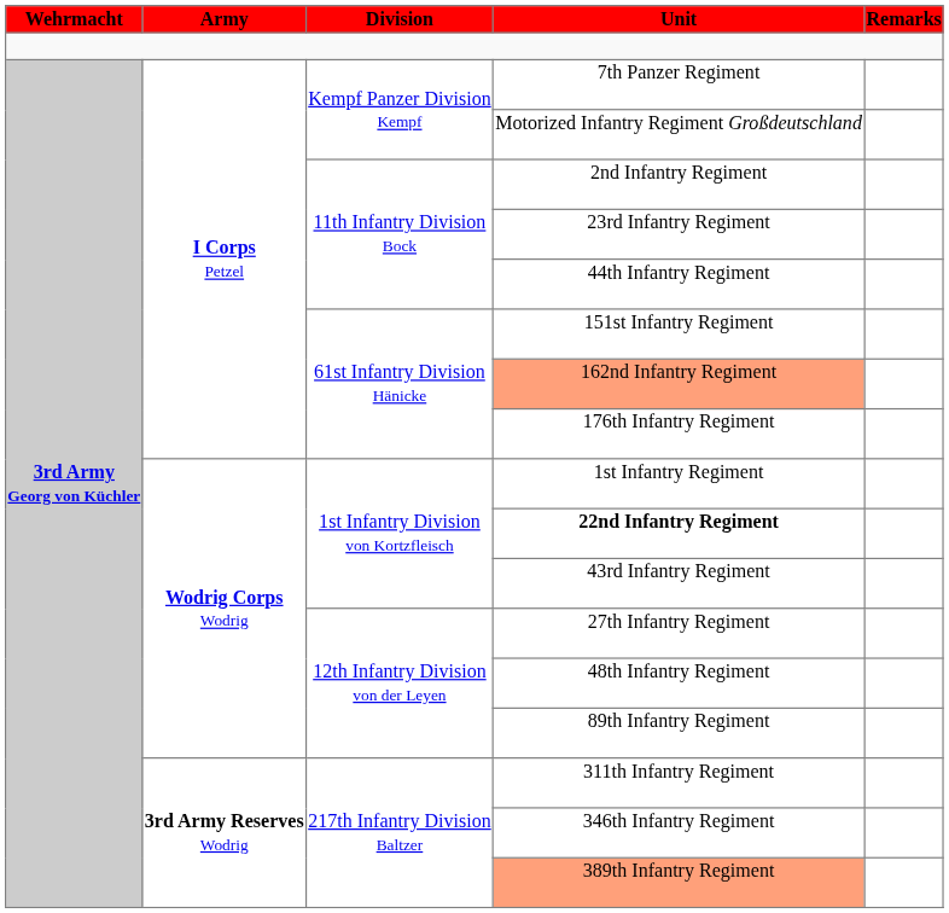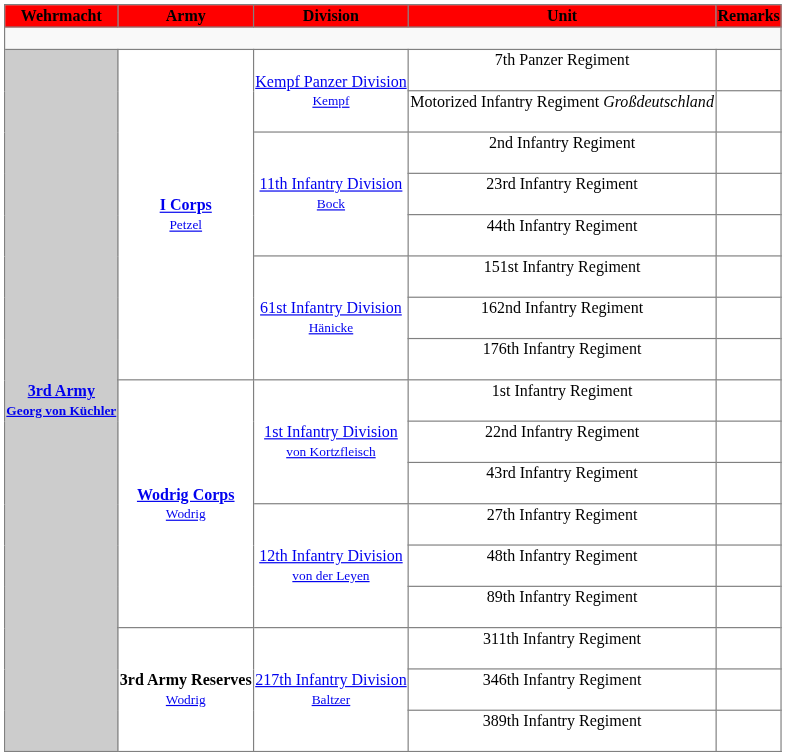162nd Infantry Regiment | Unit: lightsalmon background -> no background
22nd Infantry Regiment | Unit: bold -> normal
389th Infantry Regiment | Unit: lightsalmon background -> no background
